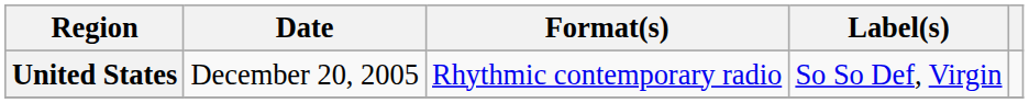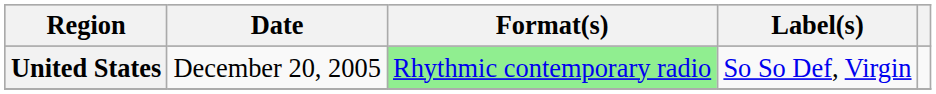United States | Format(s): no background -> lightgreen background
